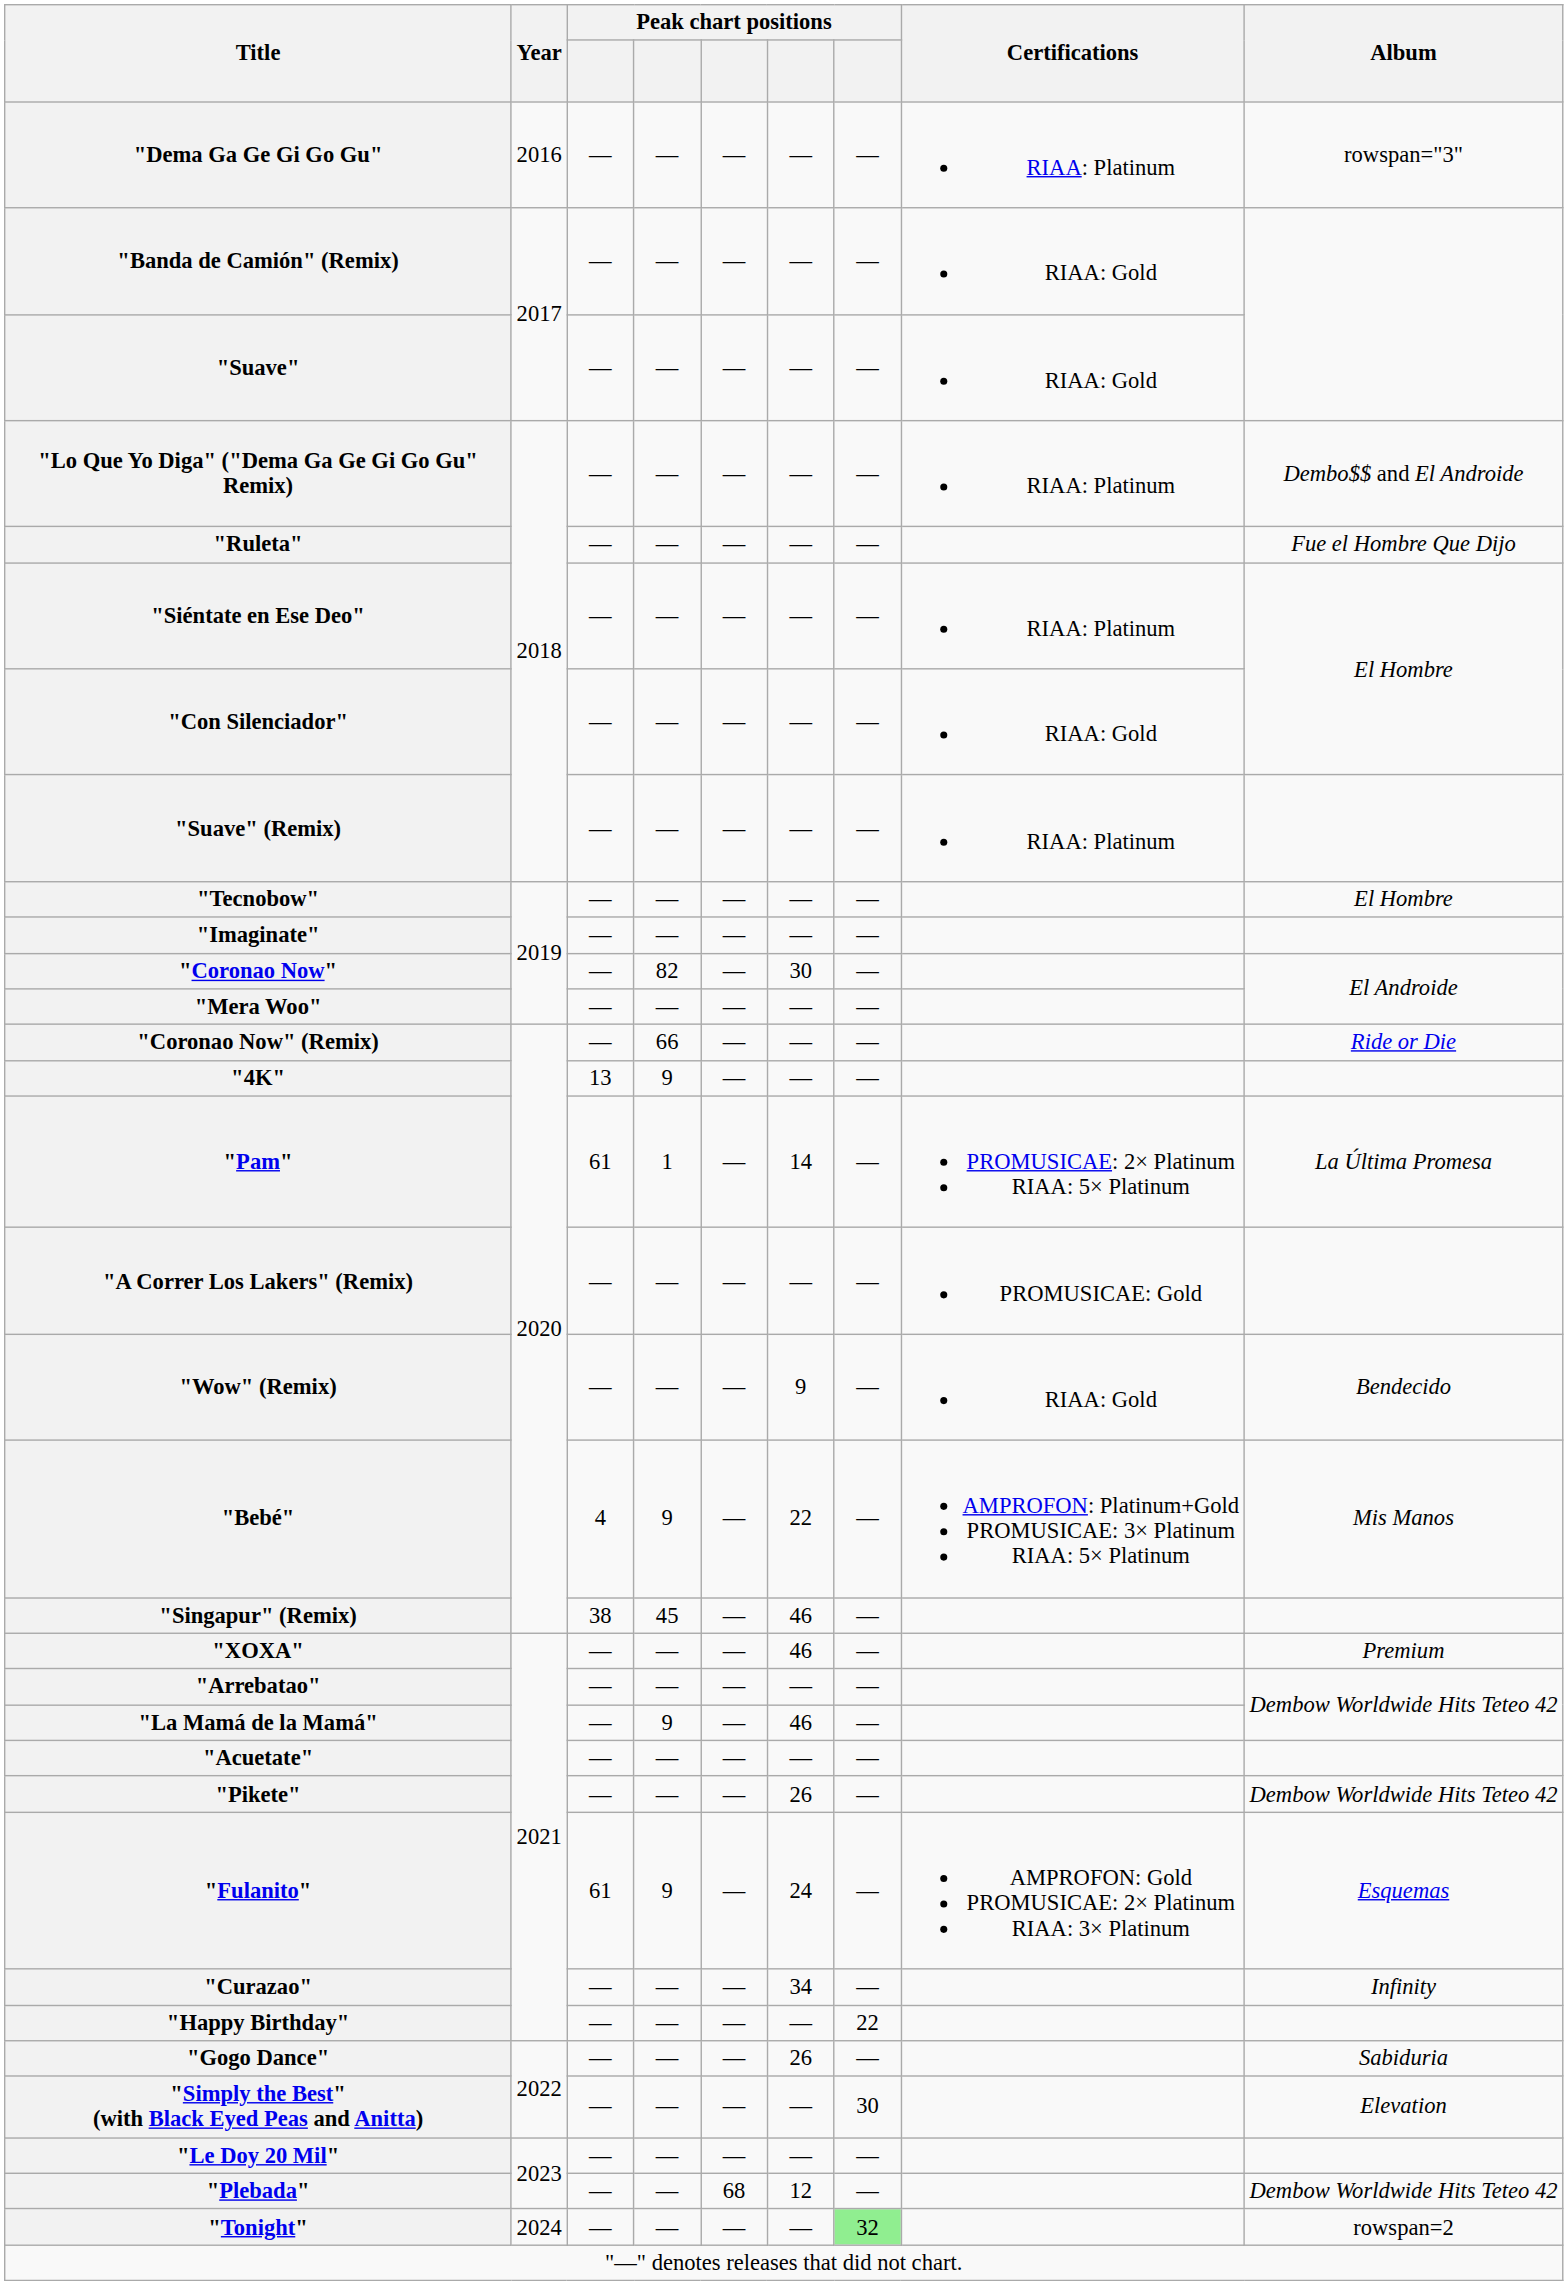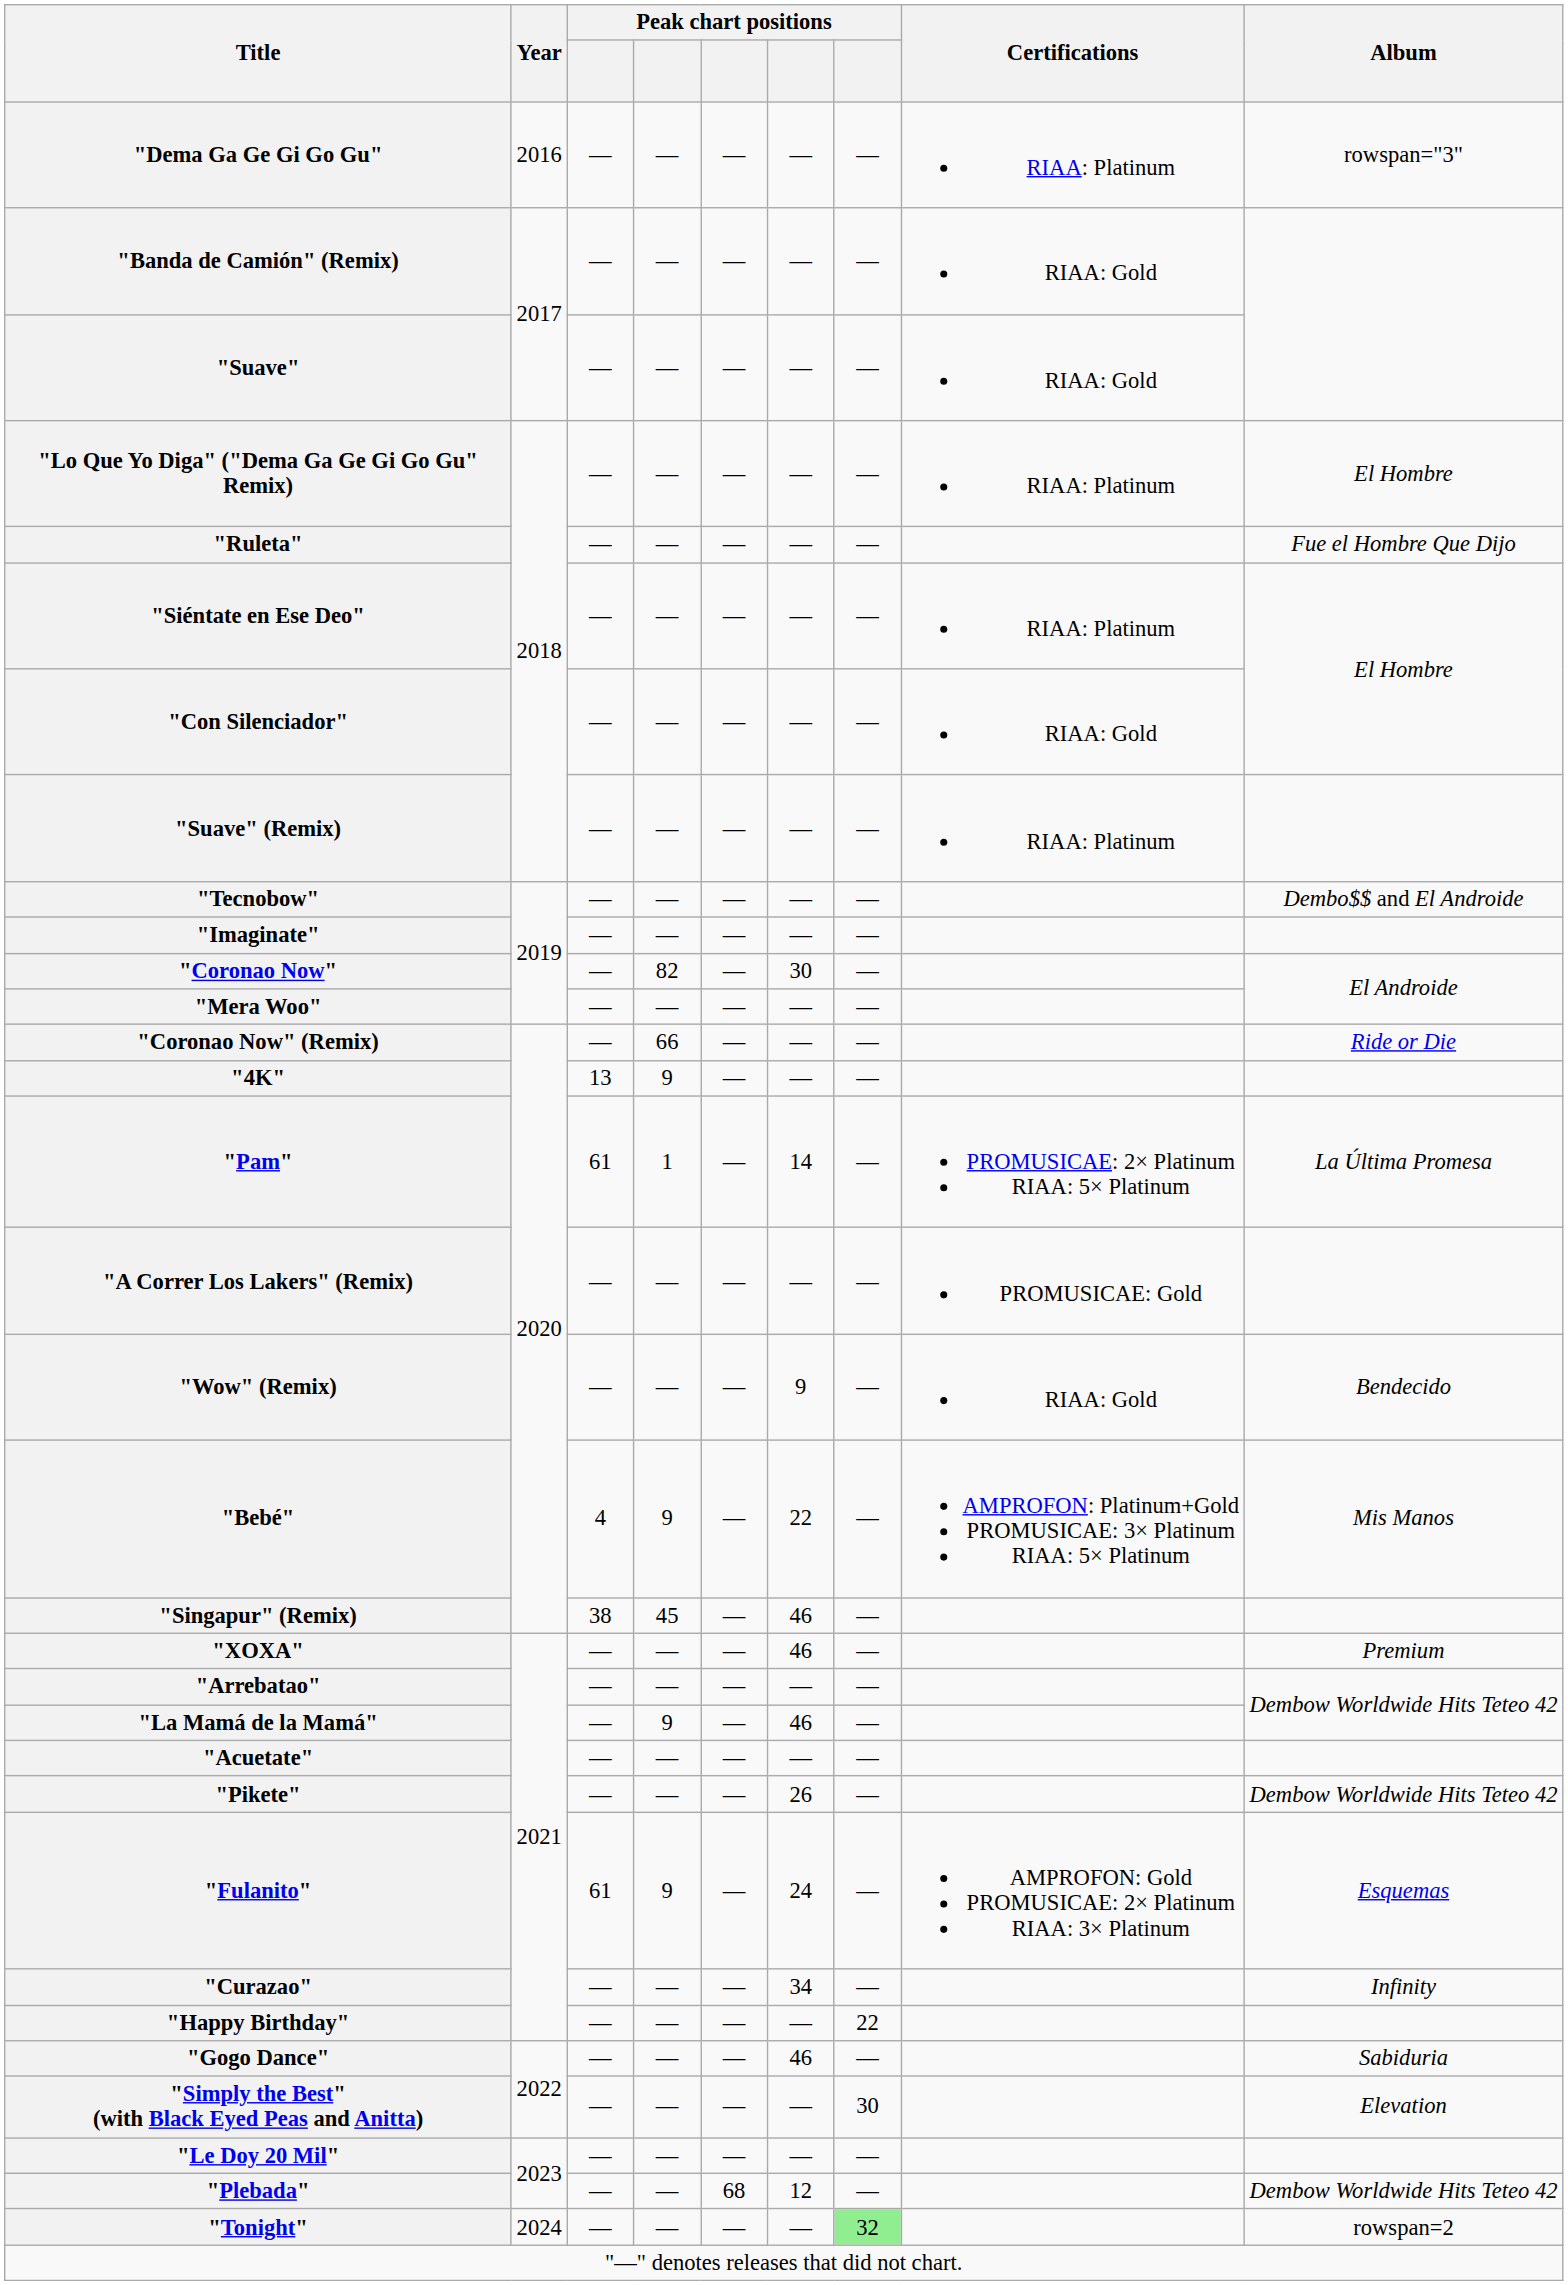"Lo Que Yo Diga" ("Dema Ga Ge Gi Go Gu" Remix) | Album: Dembo$$ and El Androide -> El Hombre
"Tecnobow" | Album: El Hombre -> Dembo$$ and El Androide
"Gogo Dance" | column 6: 26 -> 46
